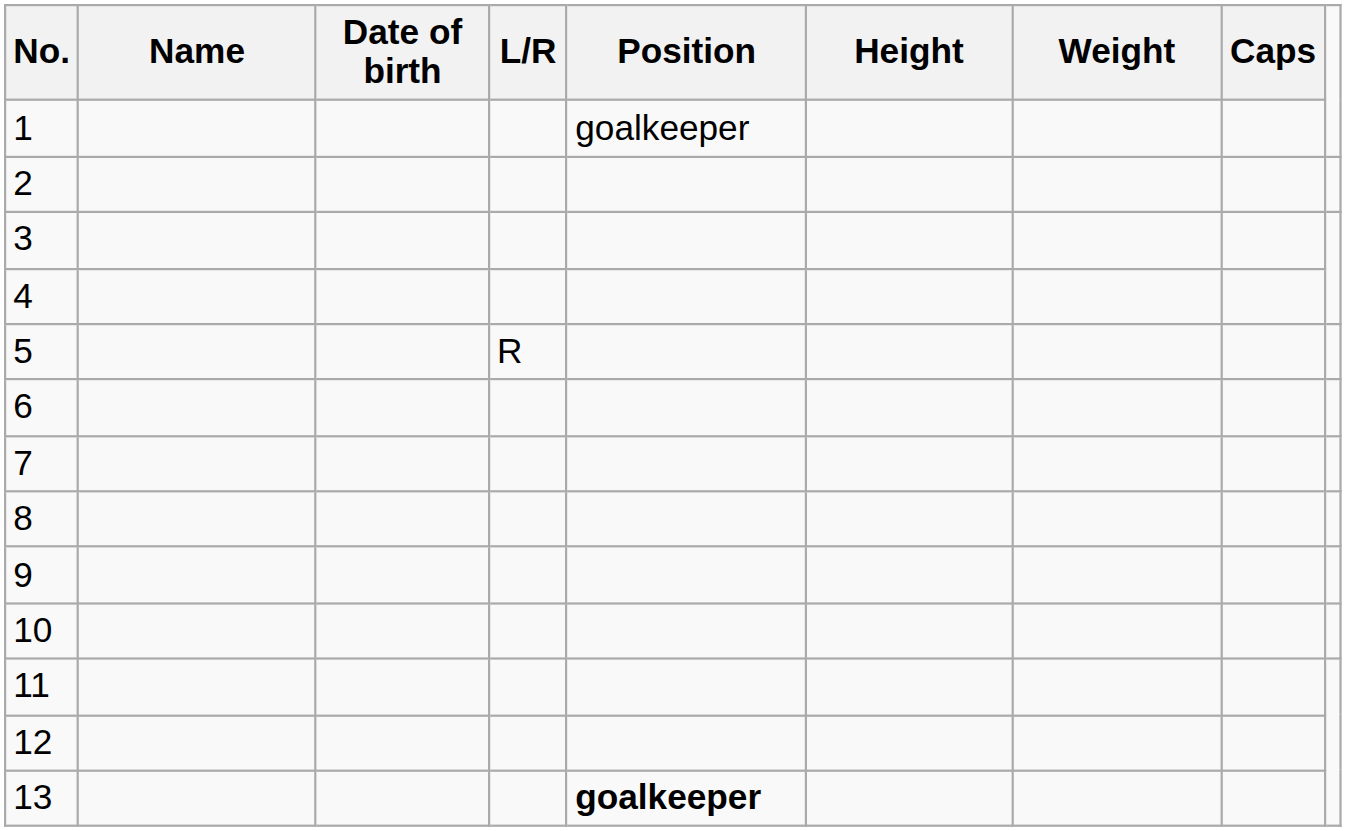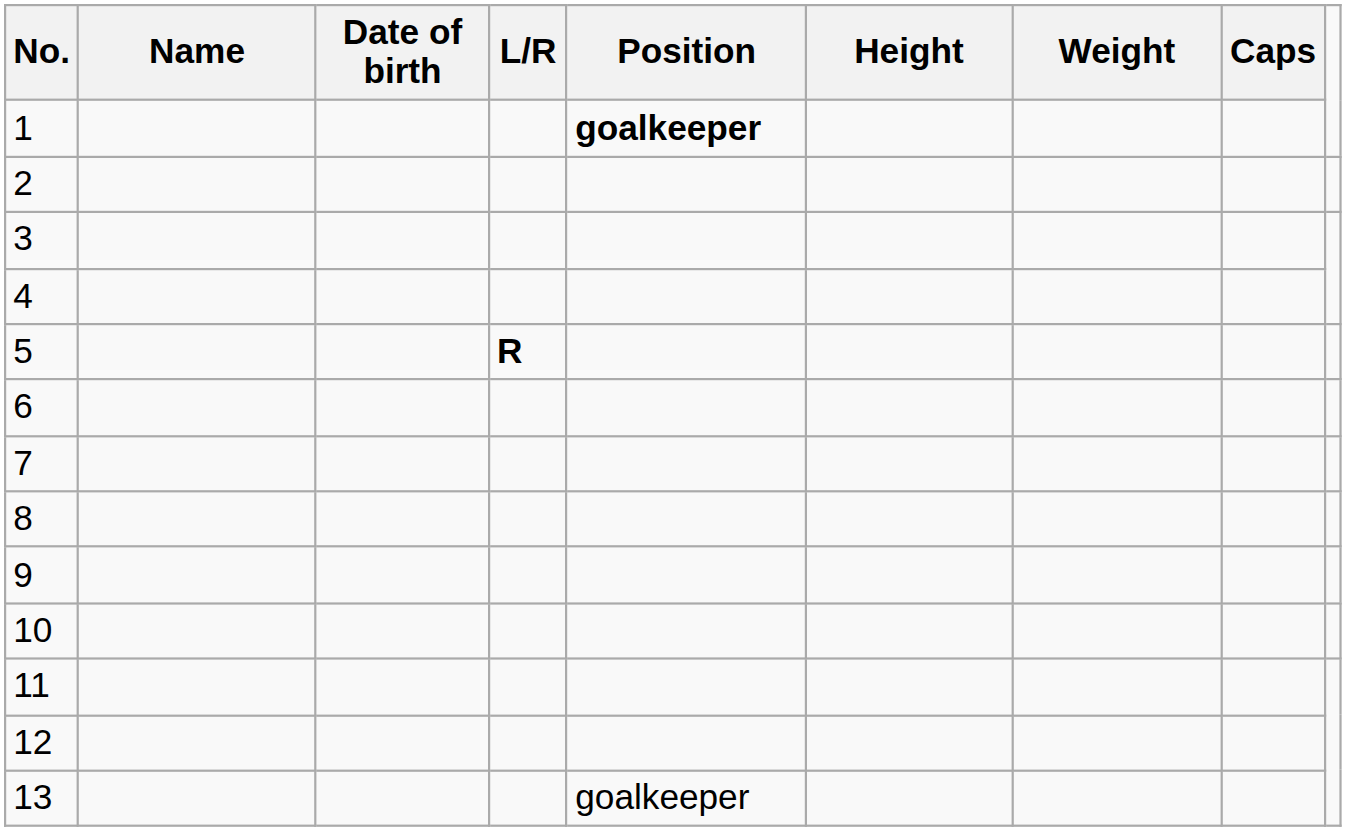1 | Position: normal -> bold
5 | L/R: normal -> bold
13 | Position: bold -> normal
